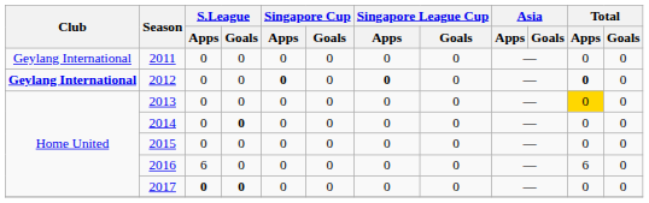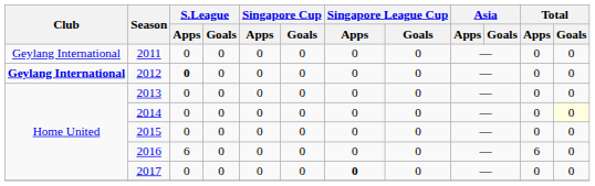2012 | S.League / Apps: normal -> bold
2012 | Singapore Cup / Apps: bold -> normal
2012 | Singapore League Cup / Apps: bold -> normal
2012 | Total / Apps: bold -> normal
2013 | Total / Apps: gold background -> no background
2014 | S.League / Goals: bold -> normal
2014 | Total / Goals: no background -> lightyellow background
2017 | S.League / Apps: bold -> normal
2017 | S.League / Goals: bold -> normal
2017 | Singapore League Cup / Apps: normal -> bold
